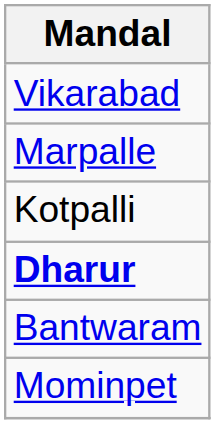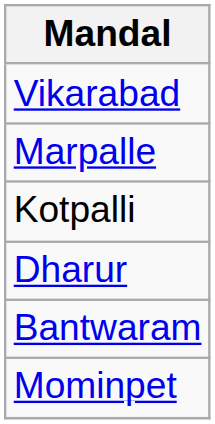row 5 | column 1: bold -> normal
